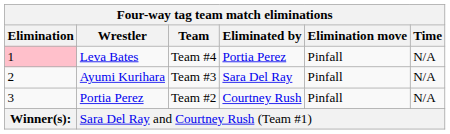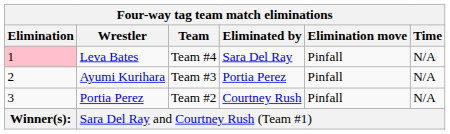Leva Bates | Eliminated by: Portia Perez -> Sara Del Ray
Ayumi Kurihara | Eliminated by: Sara Del Ray -> Portia Perez
